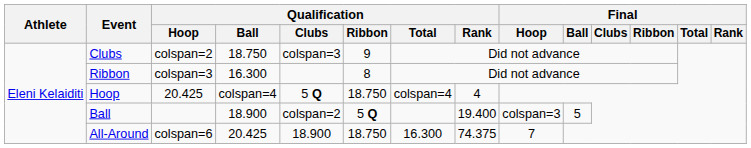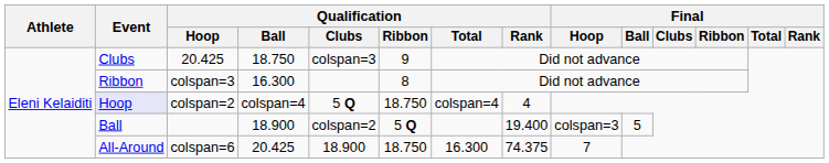row 3 | Qualification / Hoop: colspan=2 -> 20.425
row 5 | Event: no background -> lavender background
row 5 | Qualification / Hoop: 20.425 -> colspan=2
